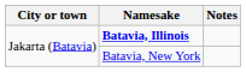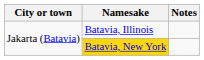Batavia, Illinois | Namesake: bold -> normal
Batavia, New York | Namesake: no background -> gold background
